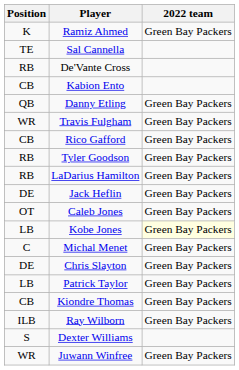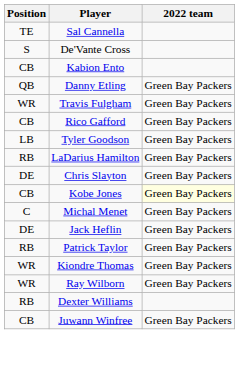- row: K | Ramiz Ahmed | Green Bay Packers
De'Vante Cross | Position: RB -> S
Tyler Goodson | Position: RB -> LB
rows swapped: Jack Heflin <-> Chris Slayton
- row: OT | Caleb Jones | Green Bay Packers
Kobe Jones | Position: LB -> CB
Patrick Taylor | Position: LB -> RB
Kiondre Thomas | Position: CB -> WR
Ray Wilborn | Position: ILB -> WR
Dexter Williams | Position: S -> RB
Juwann Winfree | Position: WR -> CB
